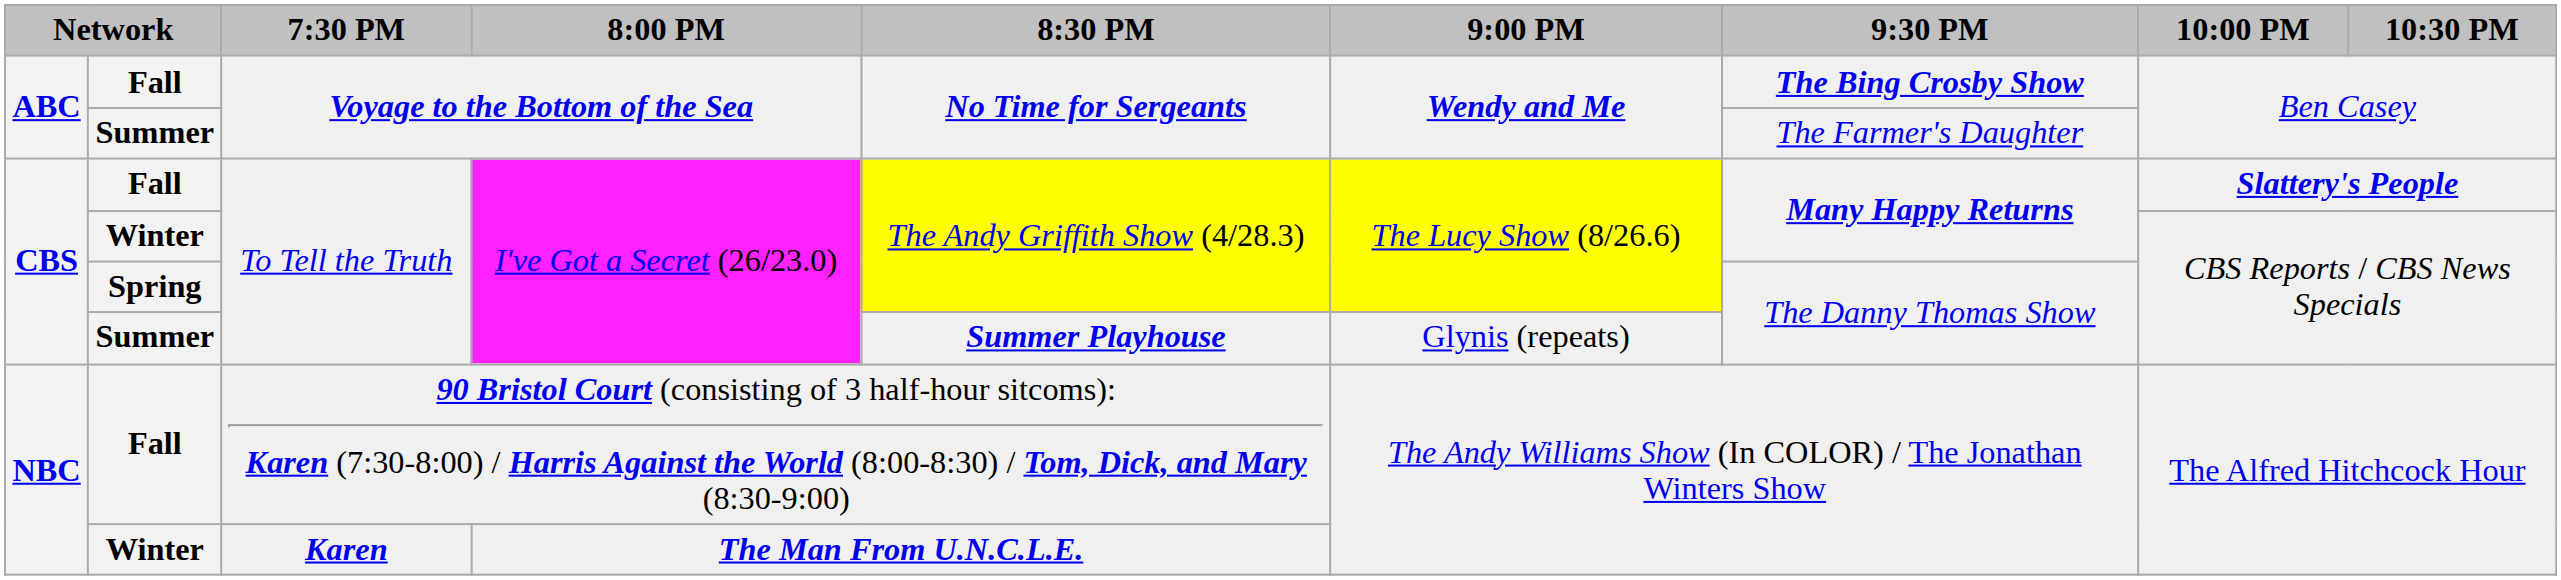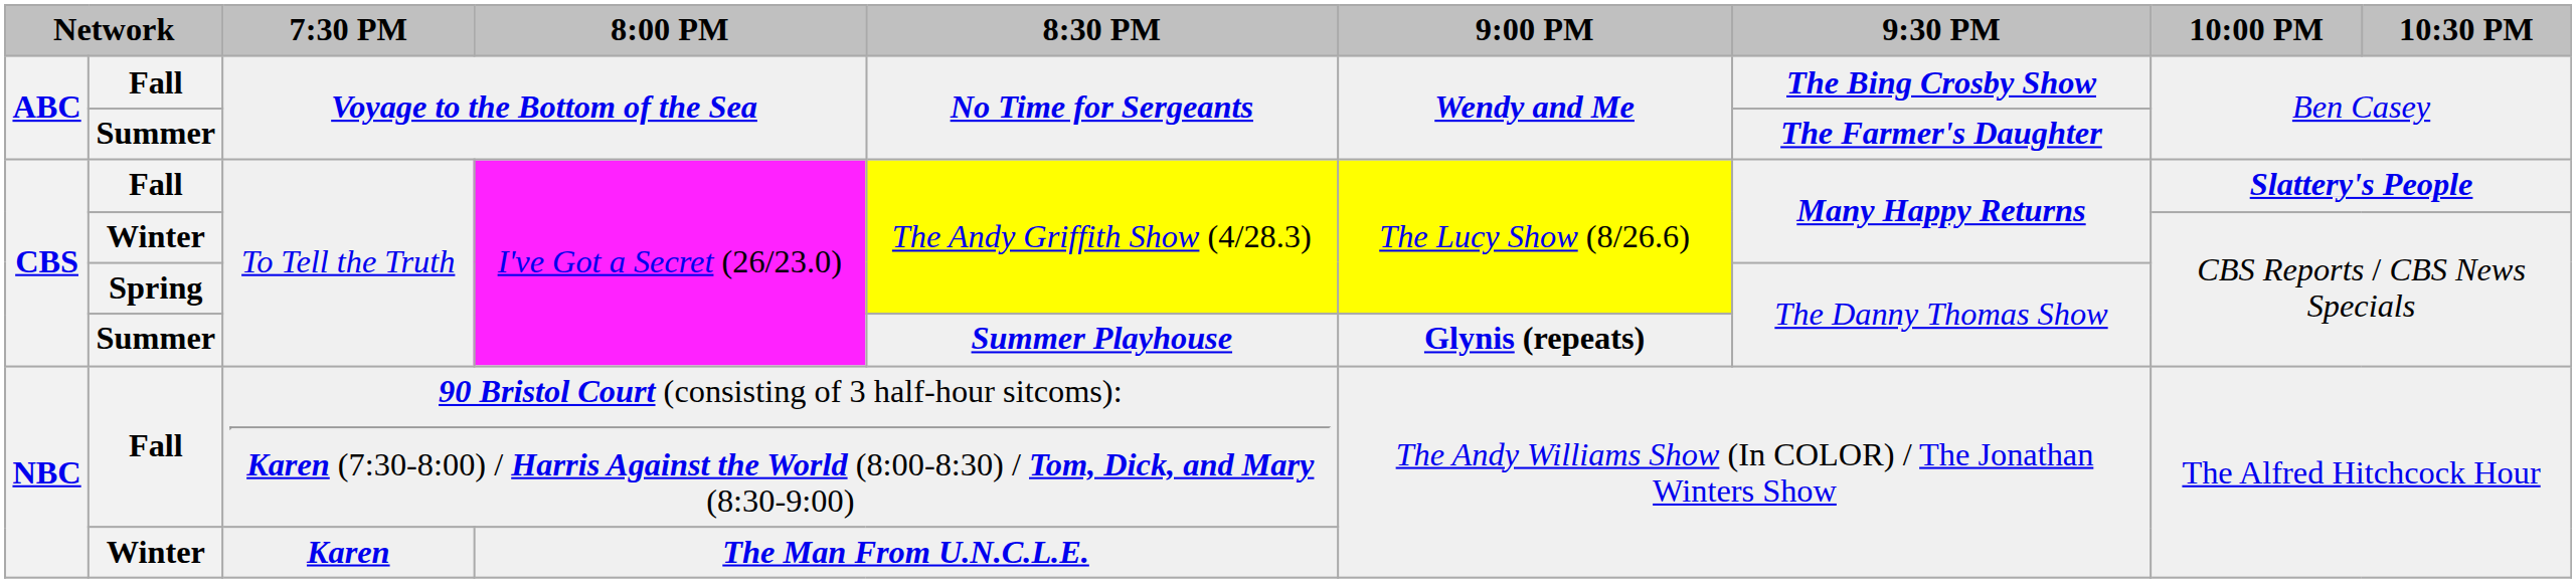Summer / Voyage to the Bottom of the Sea | 9:30 PM: normal -> bold
Summer / To Tell the Truth | 9:00 PM: normal -> bold
